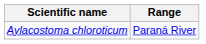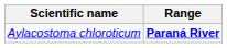Aylacostoma chloroticum | Range: normal -> bold
